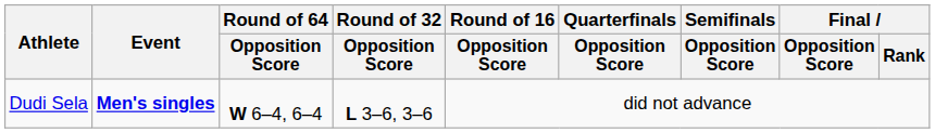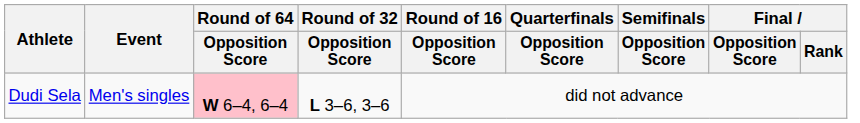Dudi Sela | Event: bold -> normal
Dudi Sela | Round of 64 / Opposition Score: no background -> pink background
